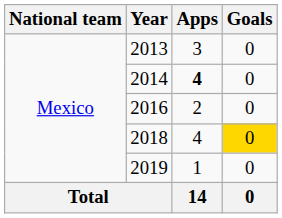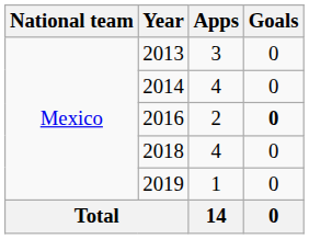2014 | Apps: bold -> normal
2016 | Goals: normal -> bold
2018 | Goals: gold background -> no background
